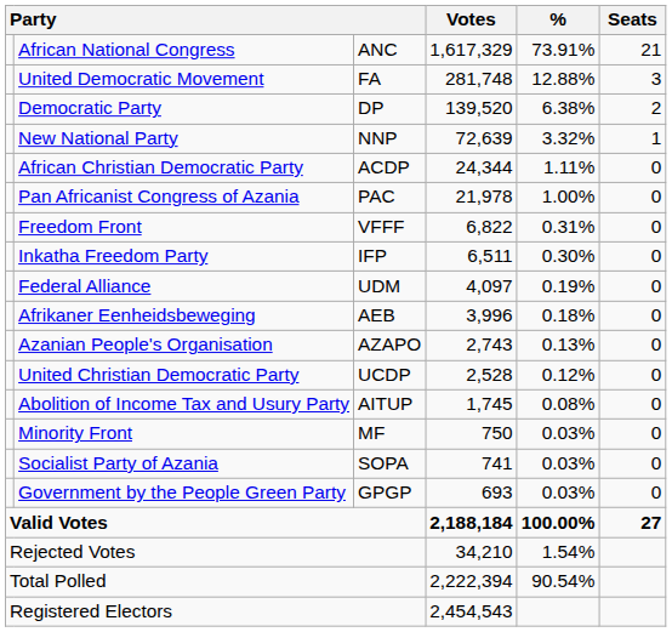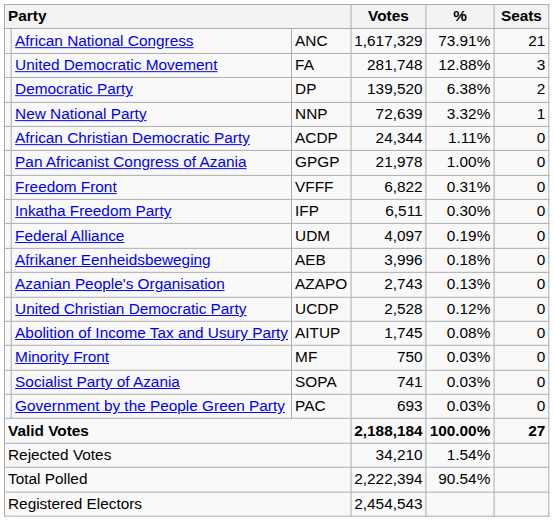Pan Africanist Congress of Azania | column 3: PAC -> GPGP
Government by the People Green Party | column 3: GPGP -> PAC
